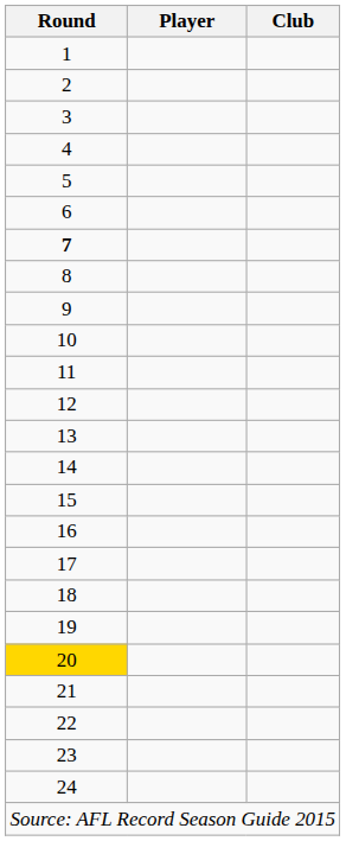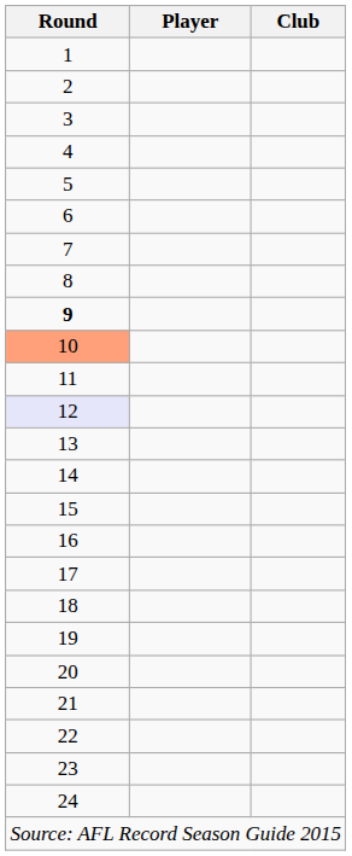7 | Round: bold -> normal
9 | Round: normal -> bold
10 | Round: no background -> lightsalmon background
12 | Round: no background -> lavender background
20 | Round: gold background -> no background
